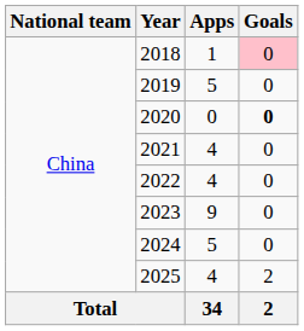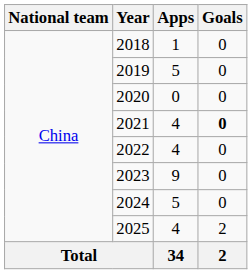2018 | Goals: pink background -> no background
2020 | Goals: bold -> normal
2021 | Goals: normal -> bold
